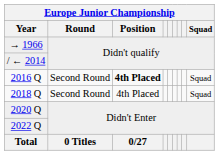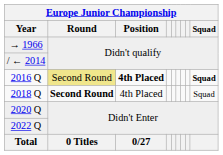2016 Q | Round: no background -> khaki background
2016 Q | Squad: normal -> bold
2018 Q | Round: normal -> bold
